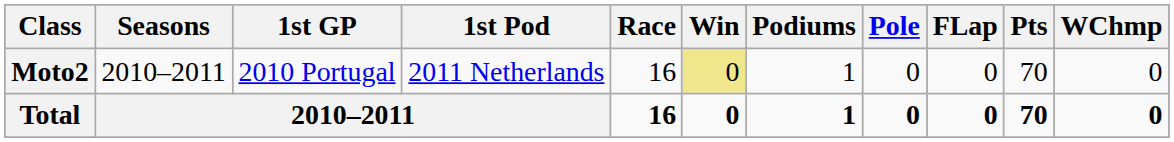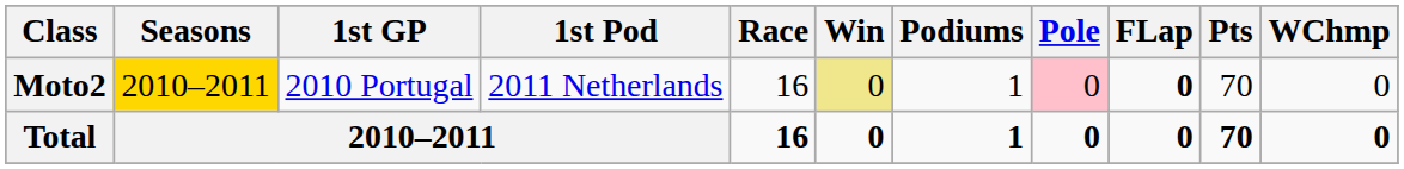Moto2 | Seasons: no background -> gold background
Moto2 | Pole: no background -> pink background
Moto2 | FLap: normal -> bold
